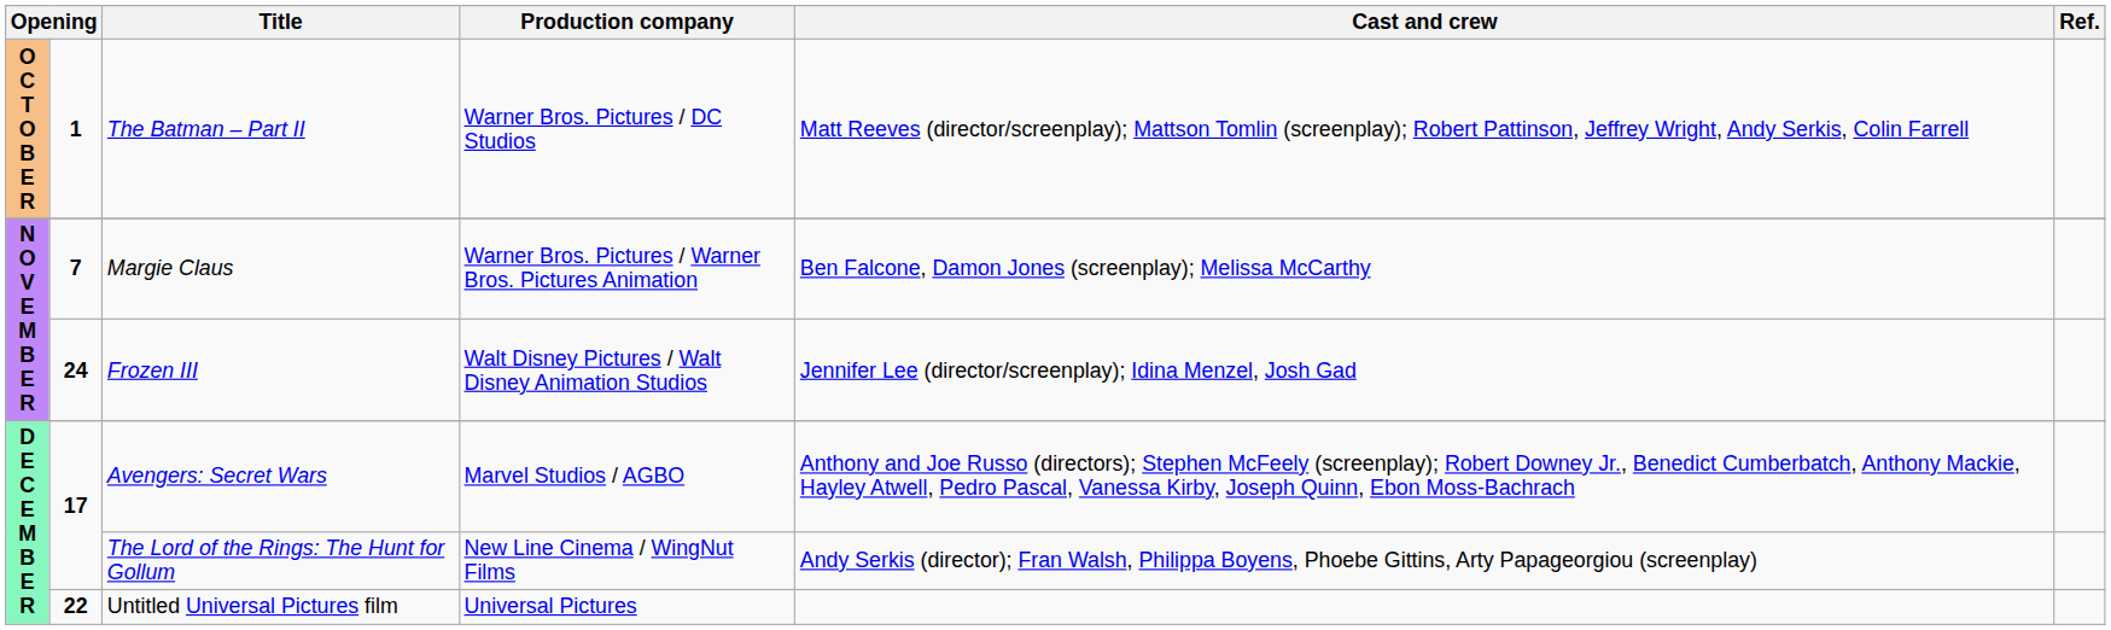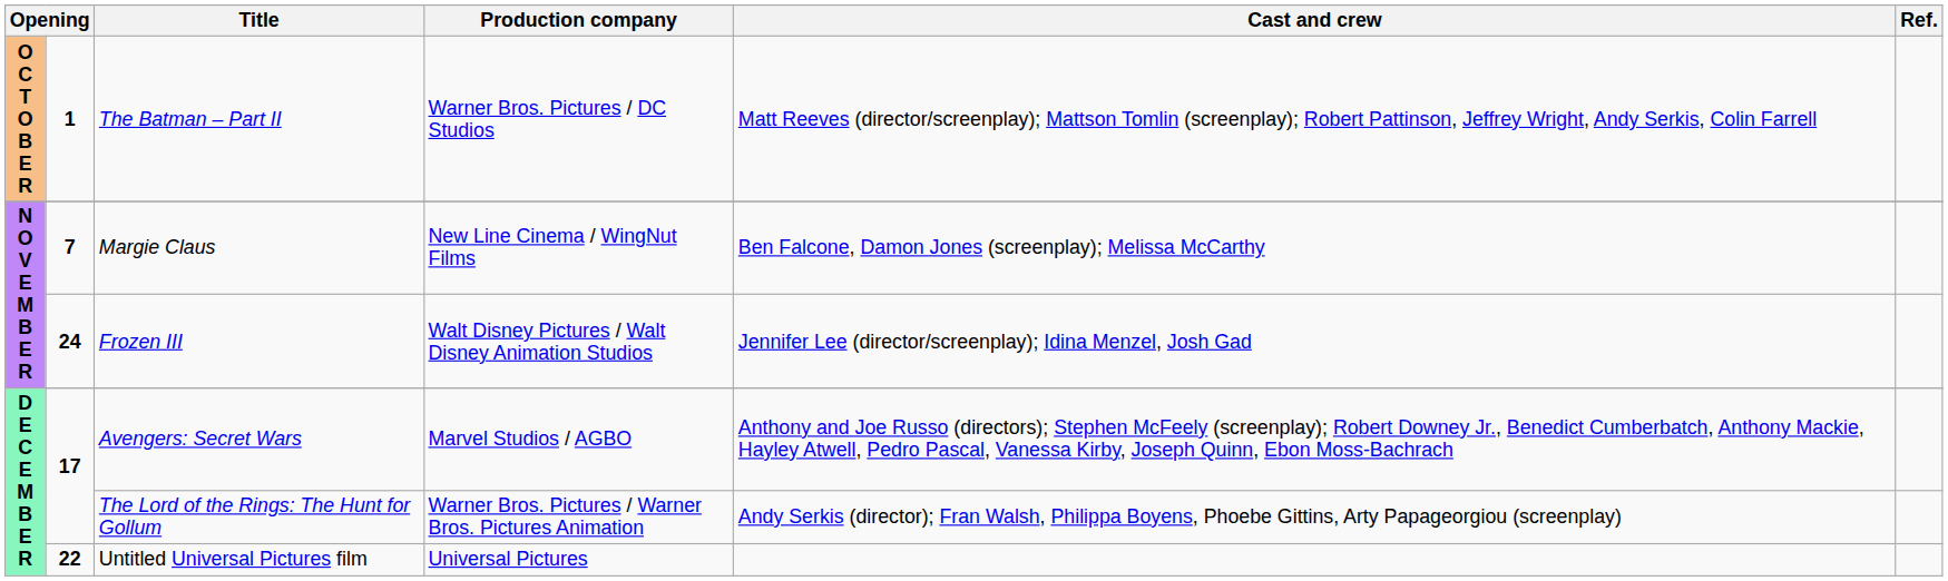Margie Claus | Production company: Warner Bros. Pictures / Warner Bros. Pictures Animation -> New Line Cinema / WingNut Films
The Lord of the Rings: The Hunt for Gollum | Production company: New Line Cinema / WingNut Films -> Warner Bros. Pictures / Warner Bros. Pictures Animation
